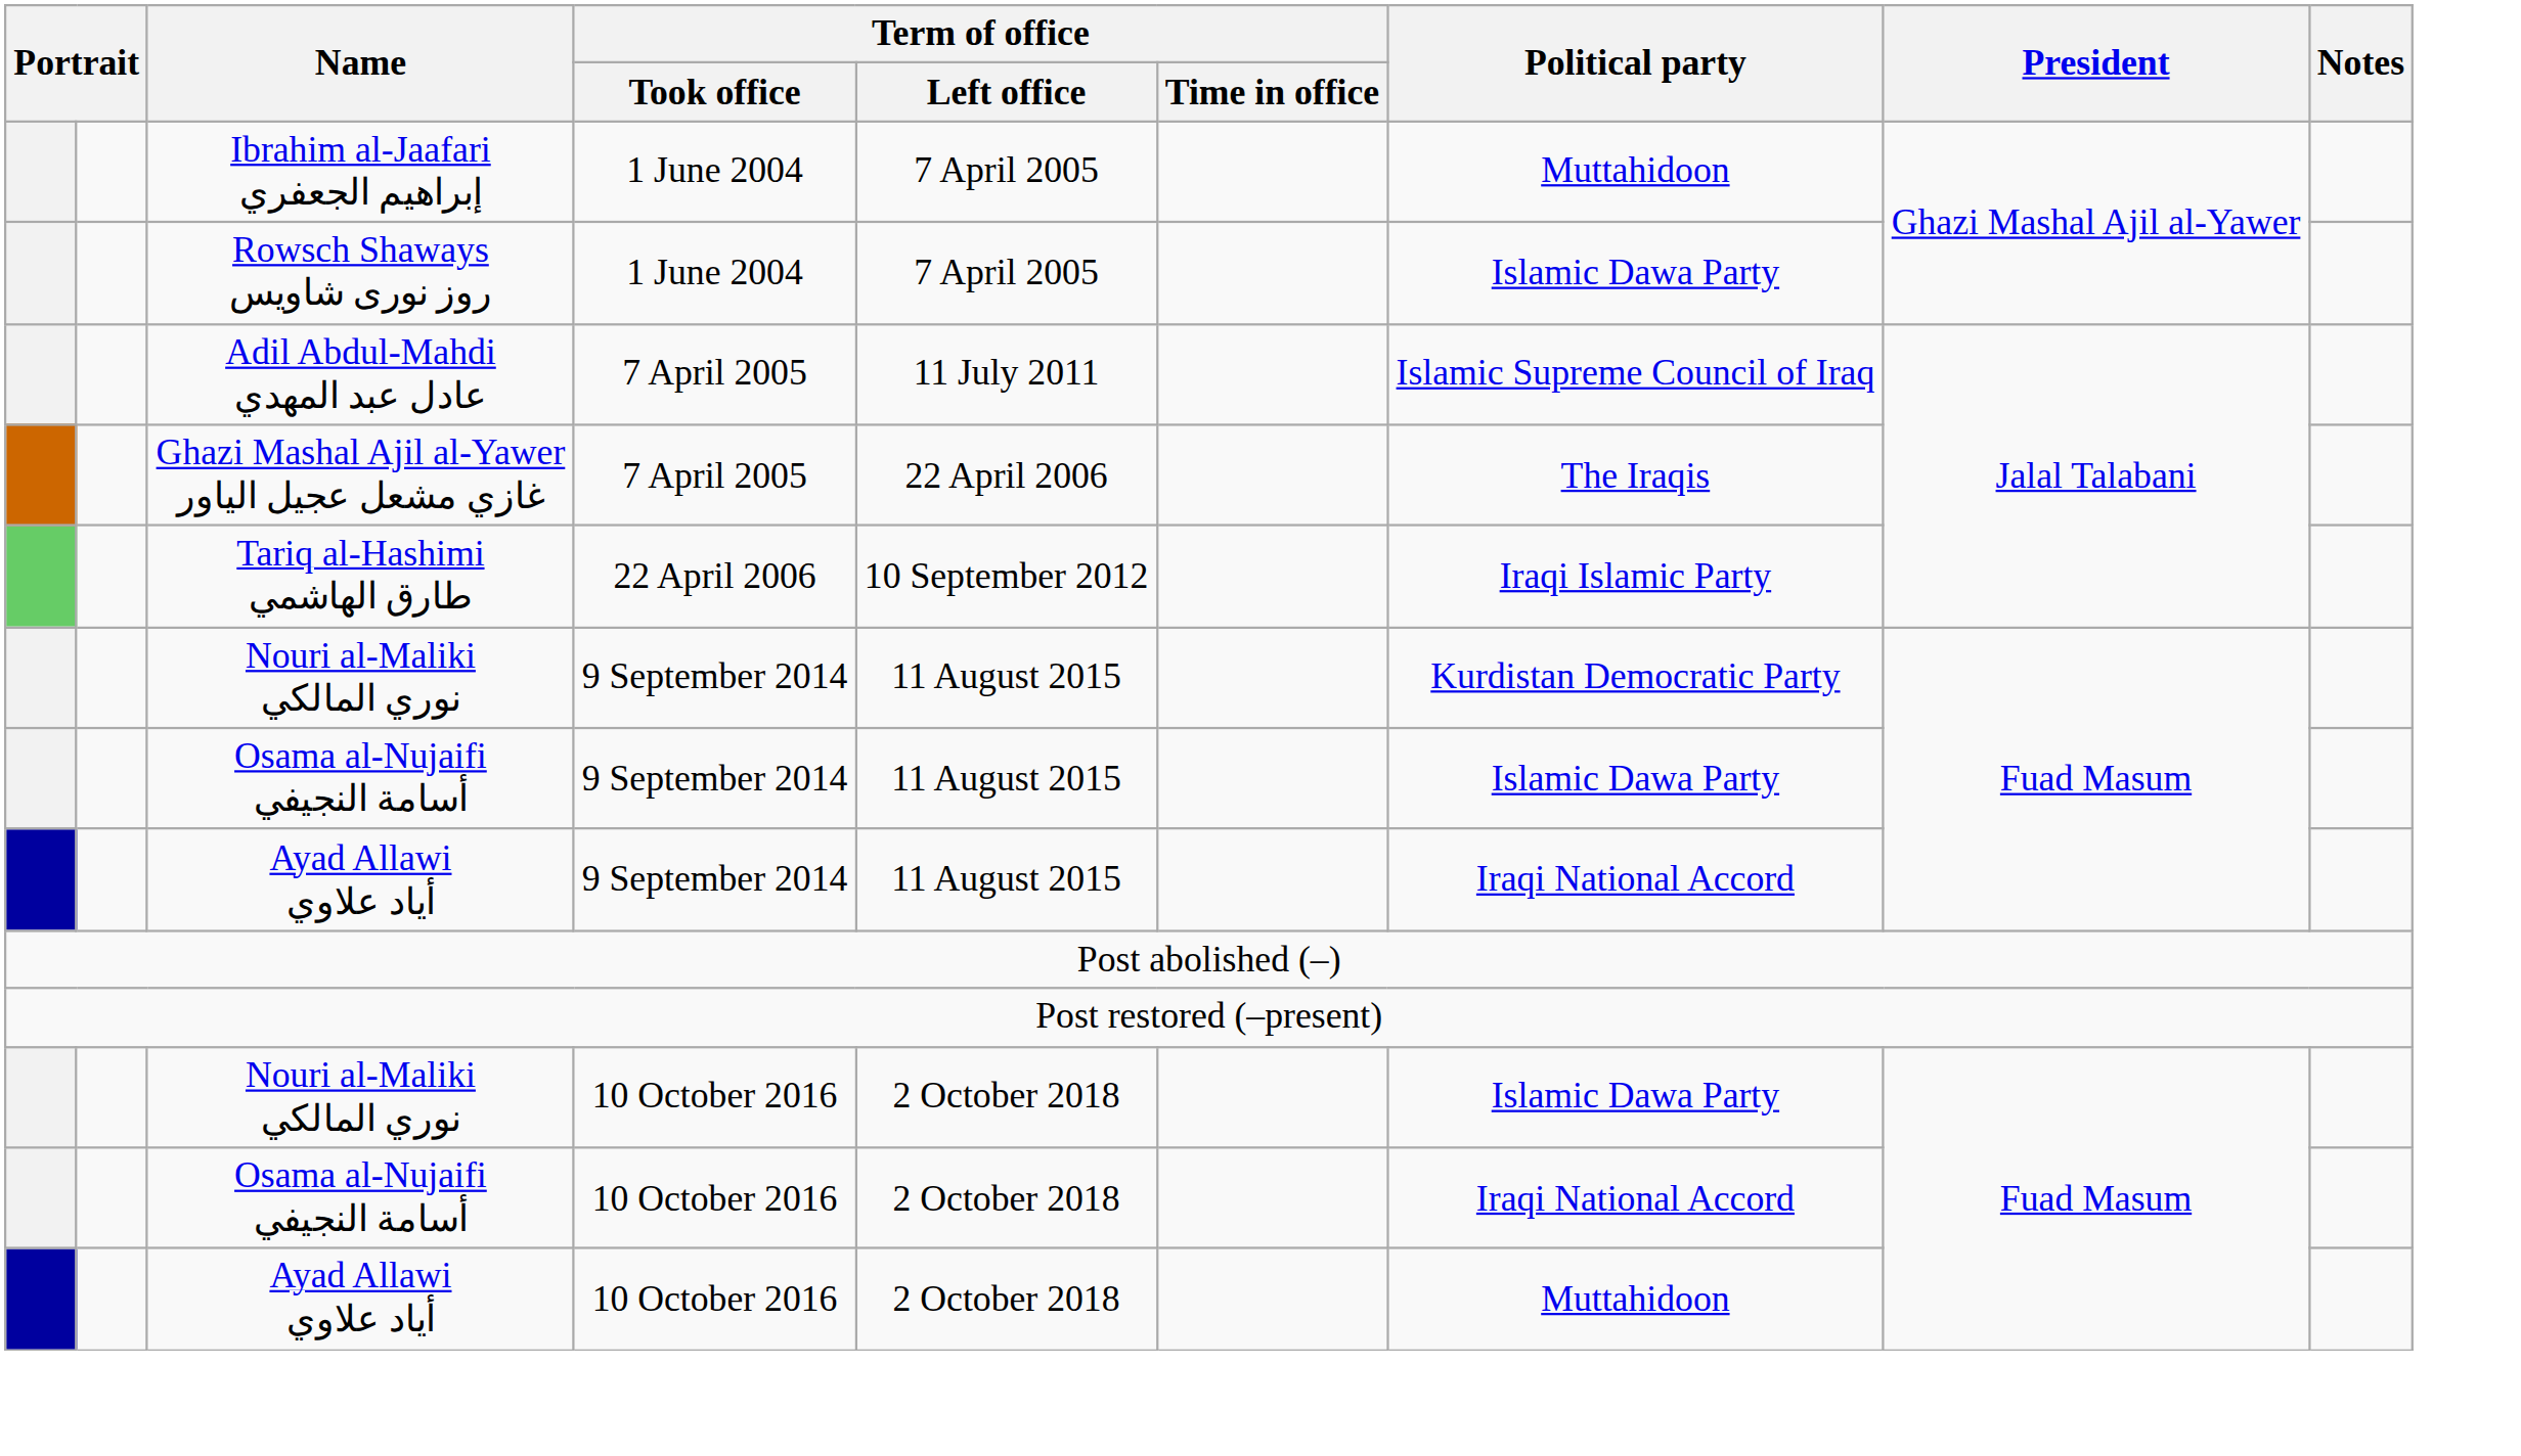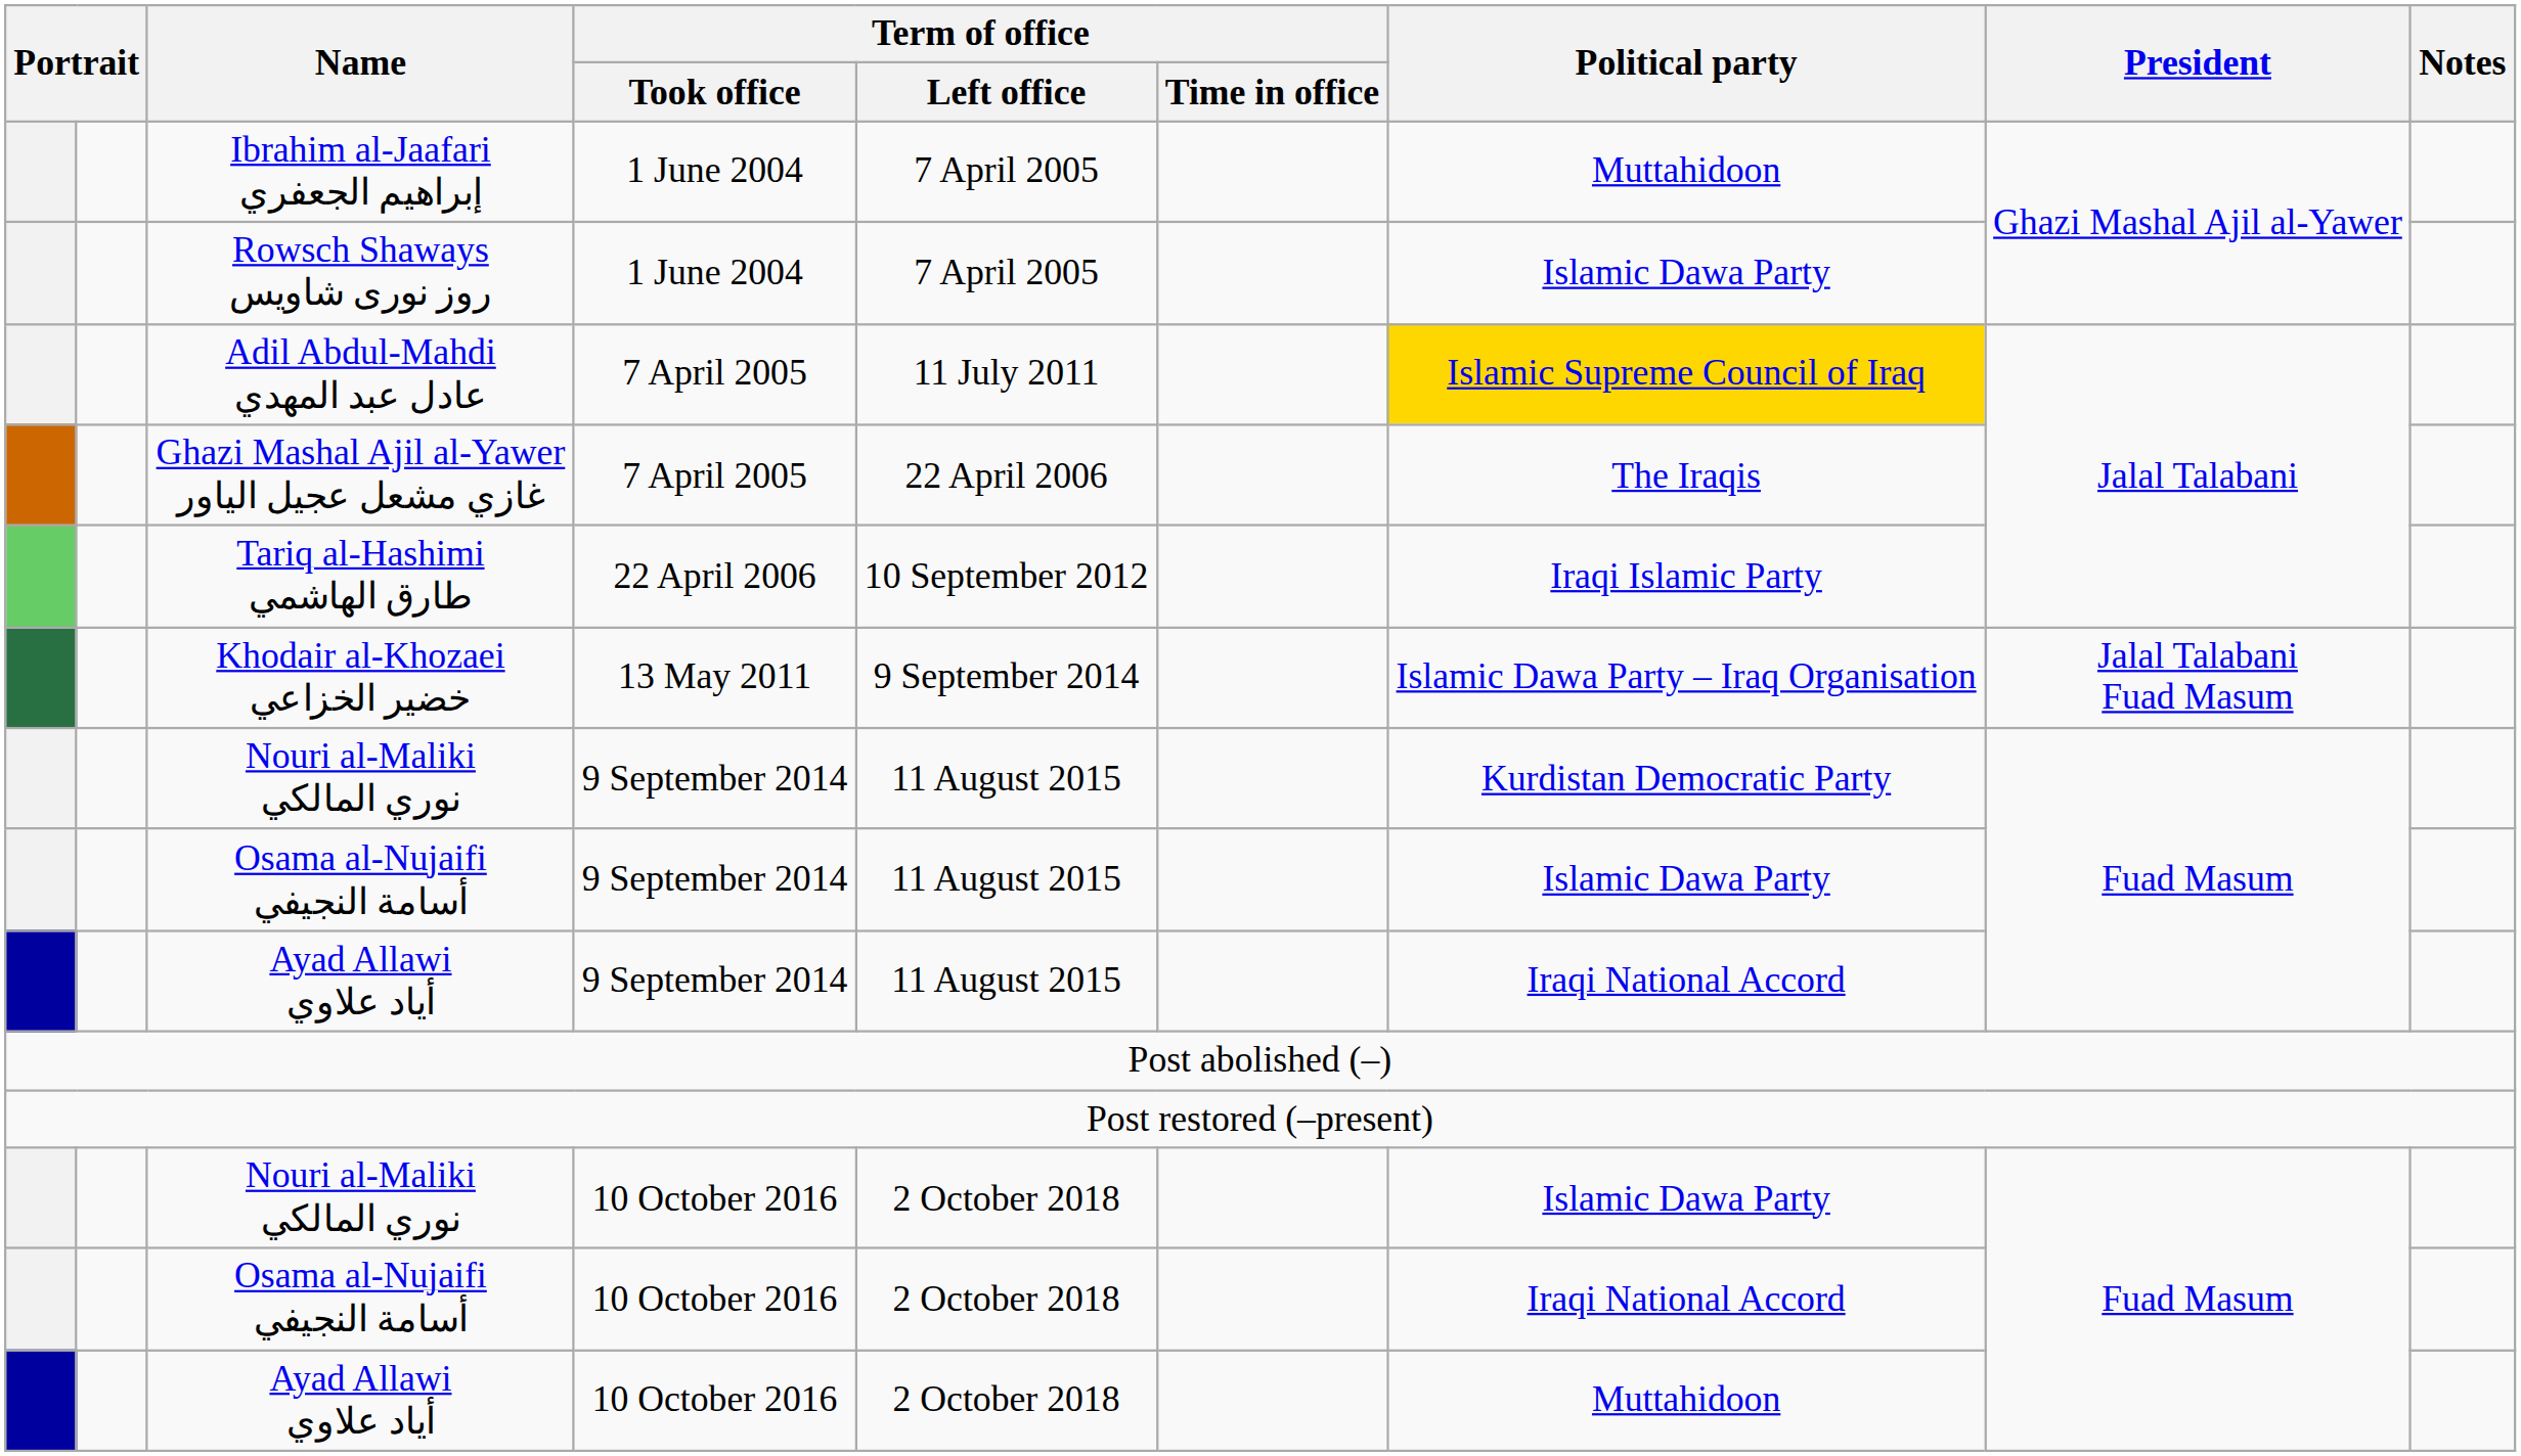Adil Abdul-Mahdi عادل عبد المهدي | Political party: no background -> gold background
+ row: Khodair al-Khozaei خضير الخزاعي | 13 May 2011 | 9 September 2014 | Islamic Dawa Party – Iraq Organisation | Jalal Talabani Fuad Masum
